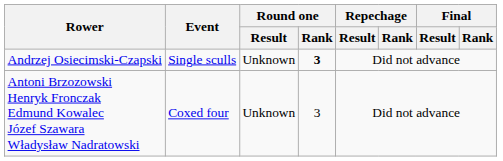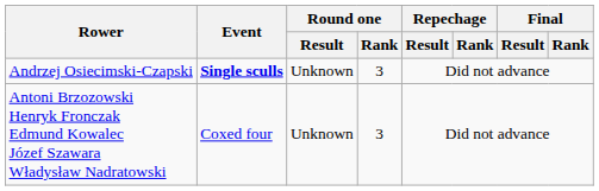Andrzej Osiecimski-Czapski | Event: normal -> bold
Andrzej Osiecimski-Czapski | Round one / Rank: bold -> normal
